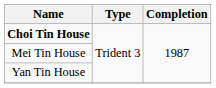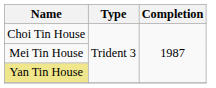Choi Tin House | Name: bold -> normal
Yan Tin House | Name: no background -> khaki background
